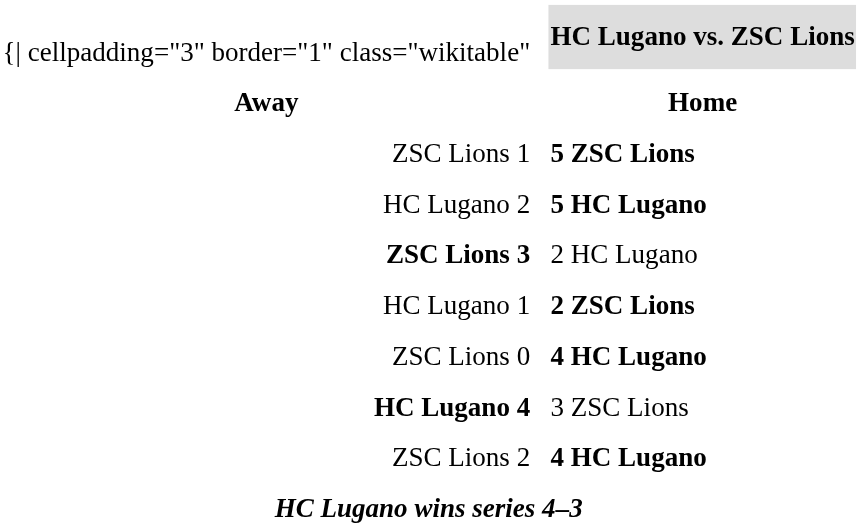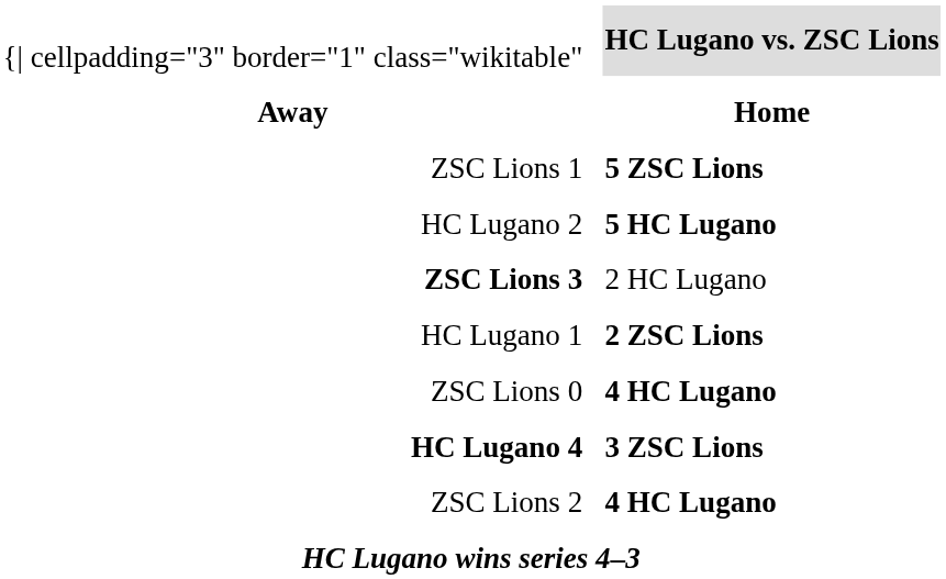HC Lugano 4 | column 2: normal -> bold
